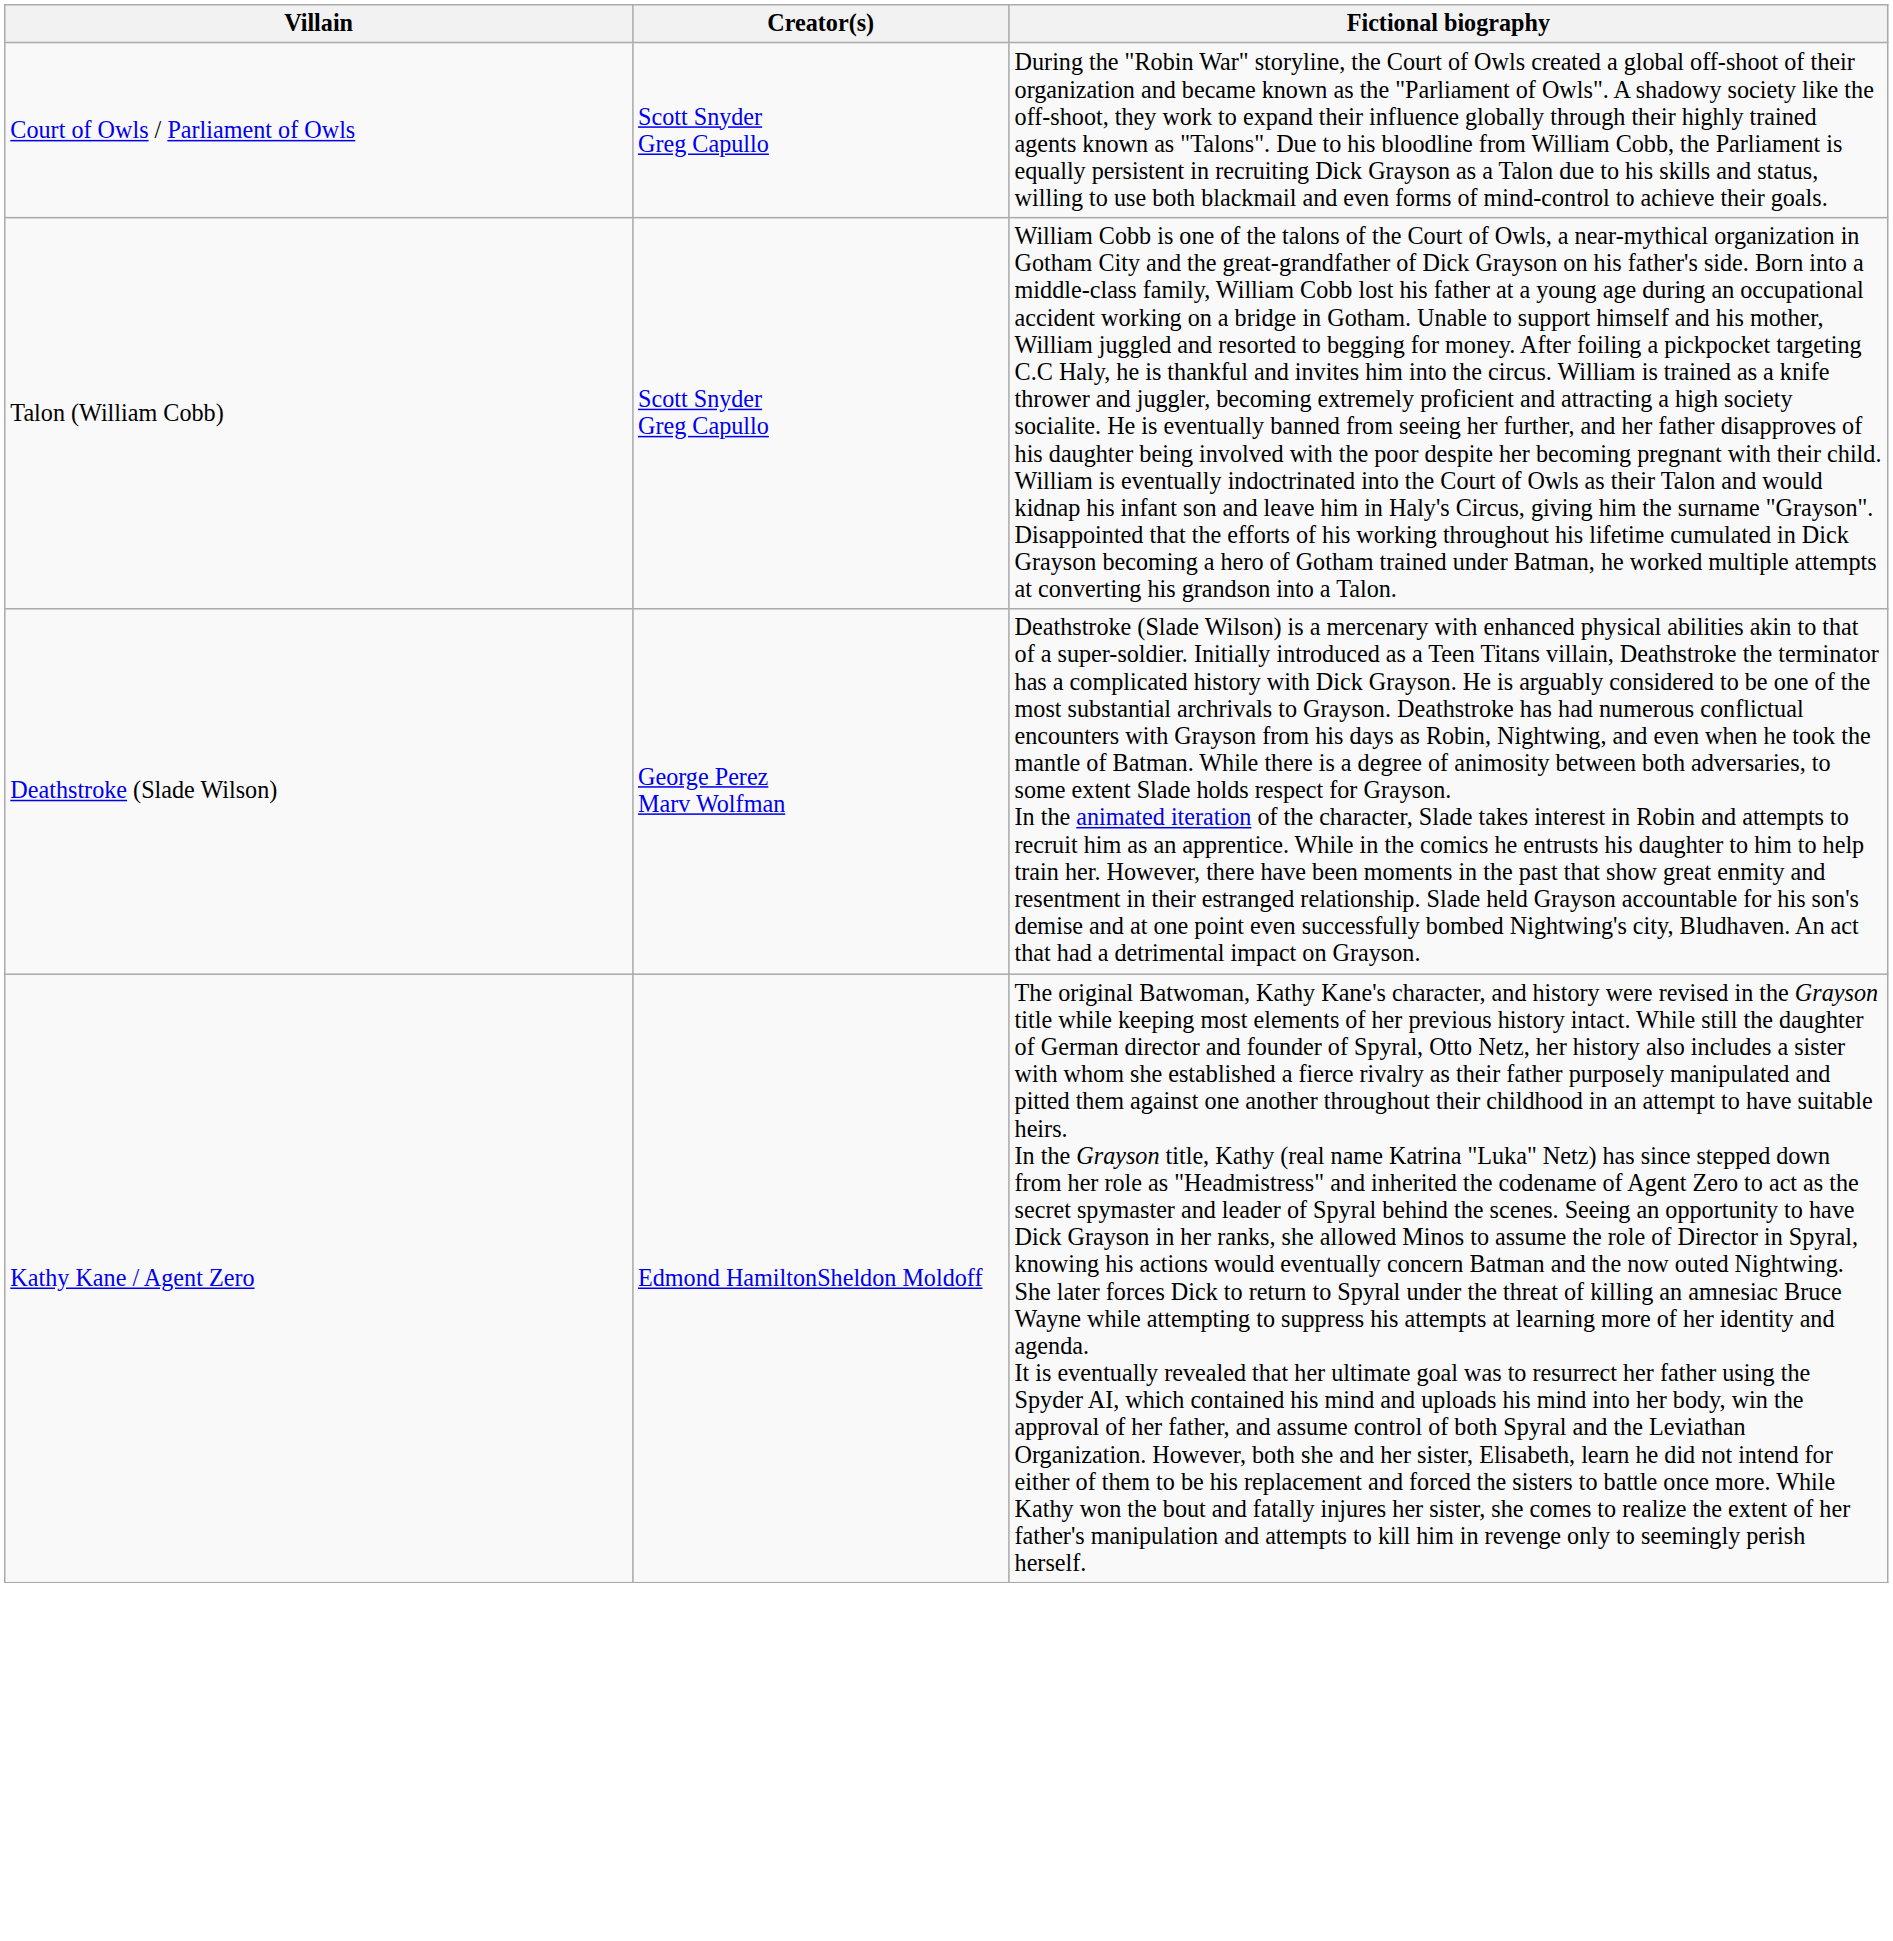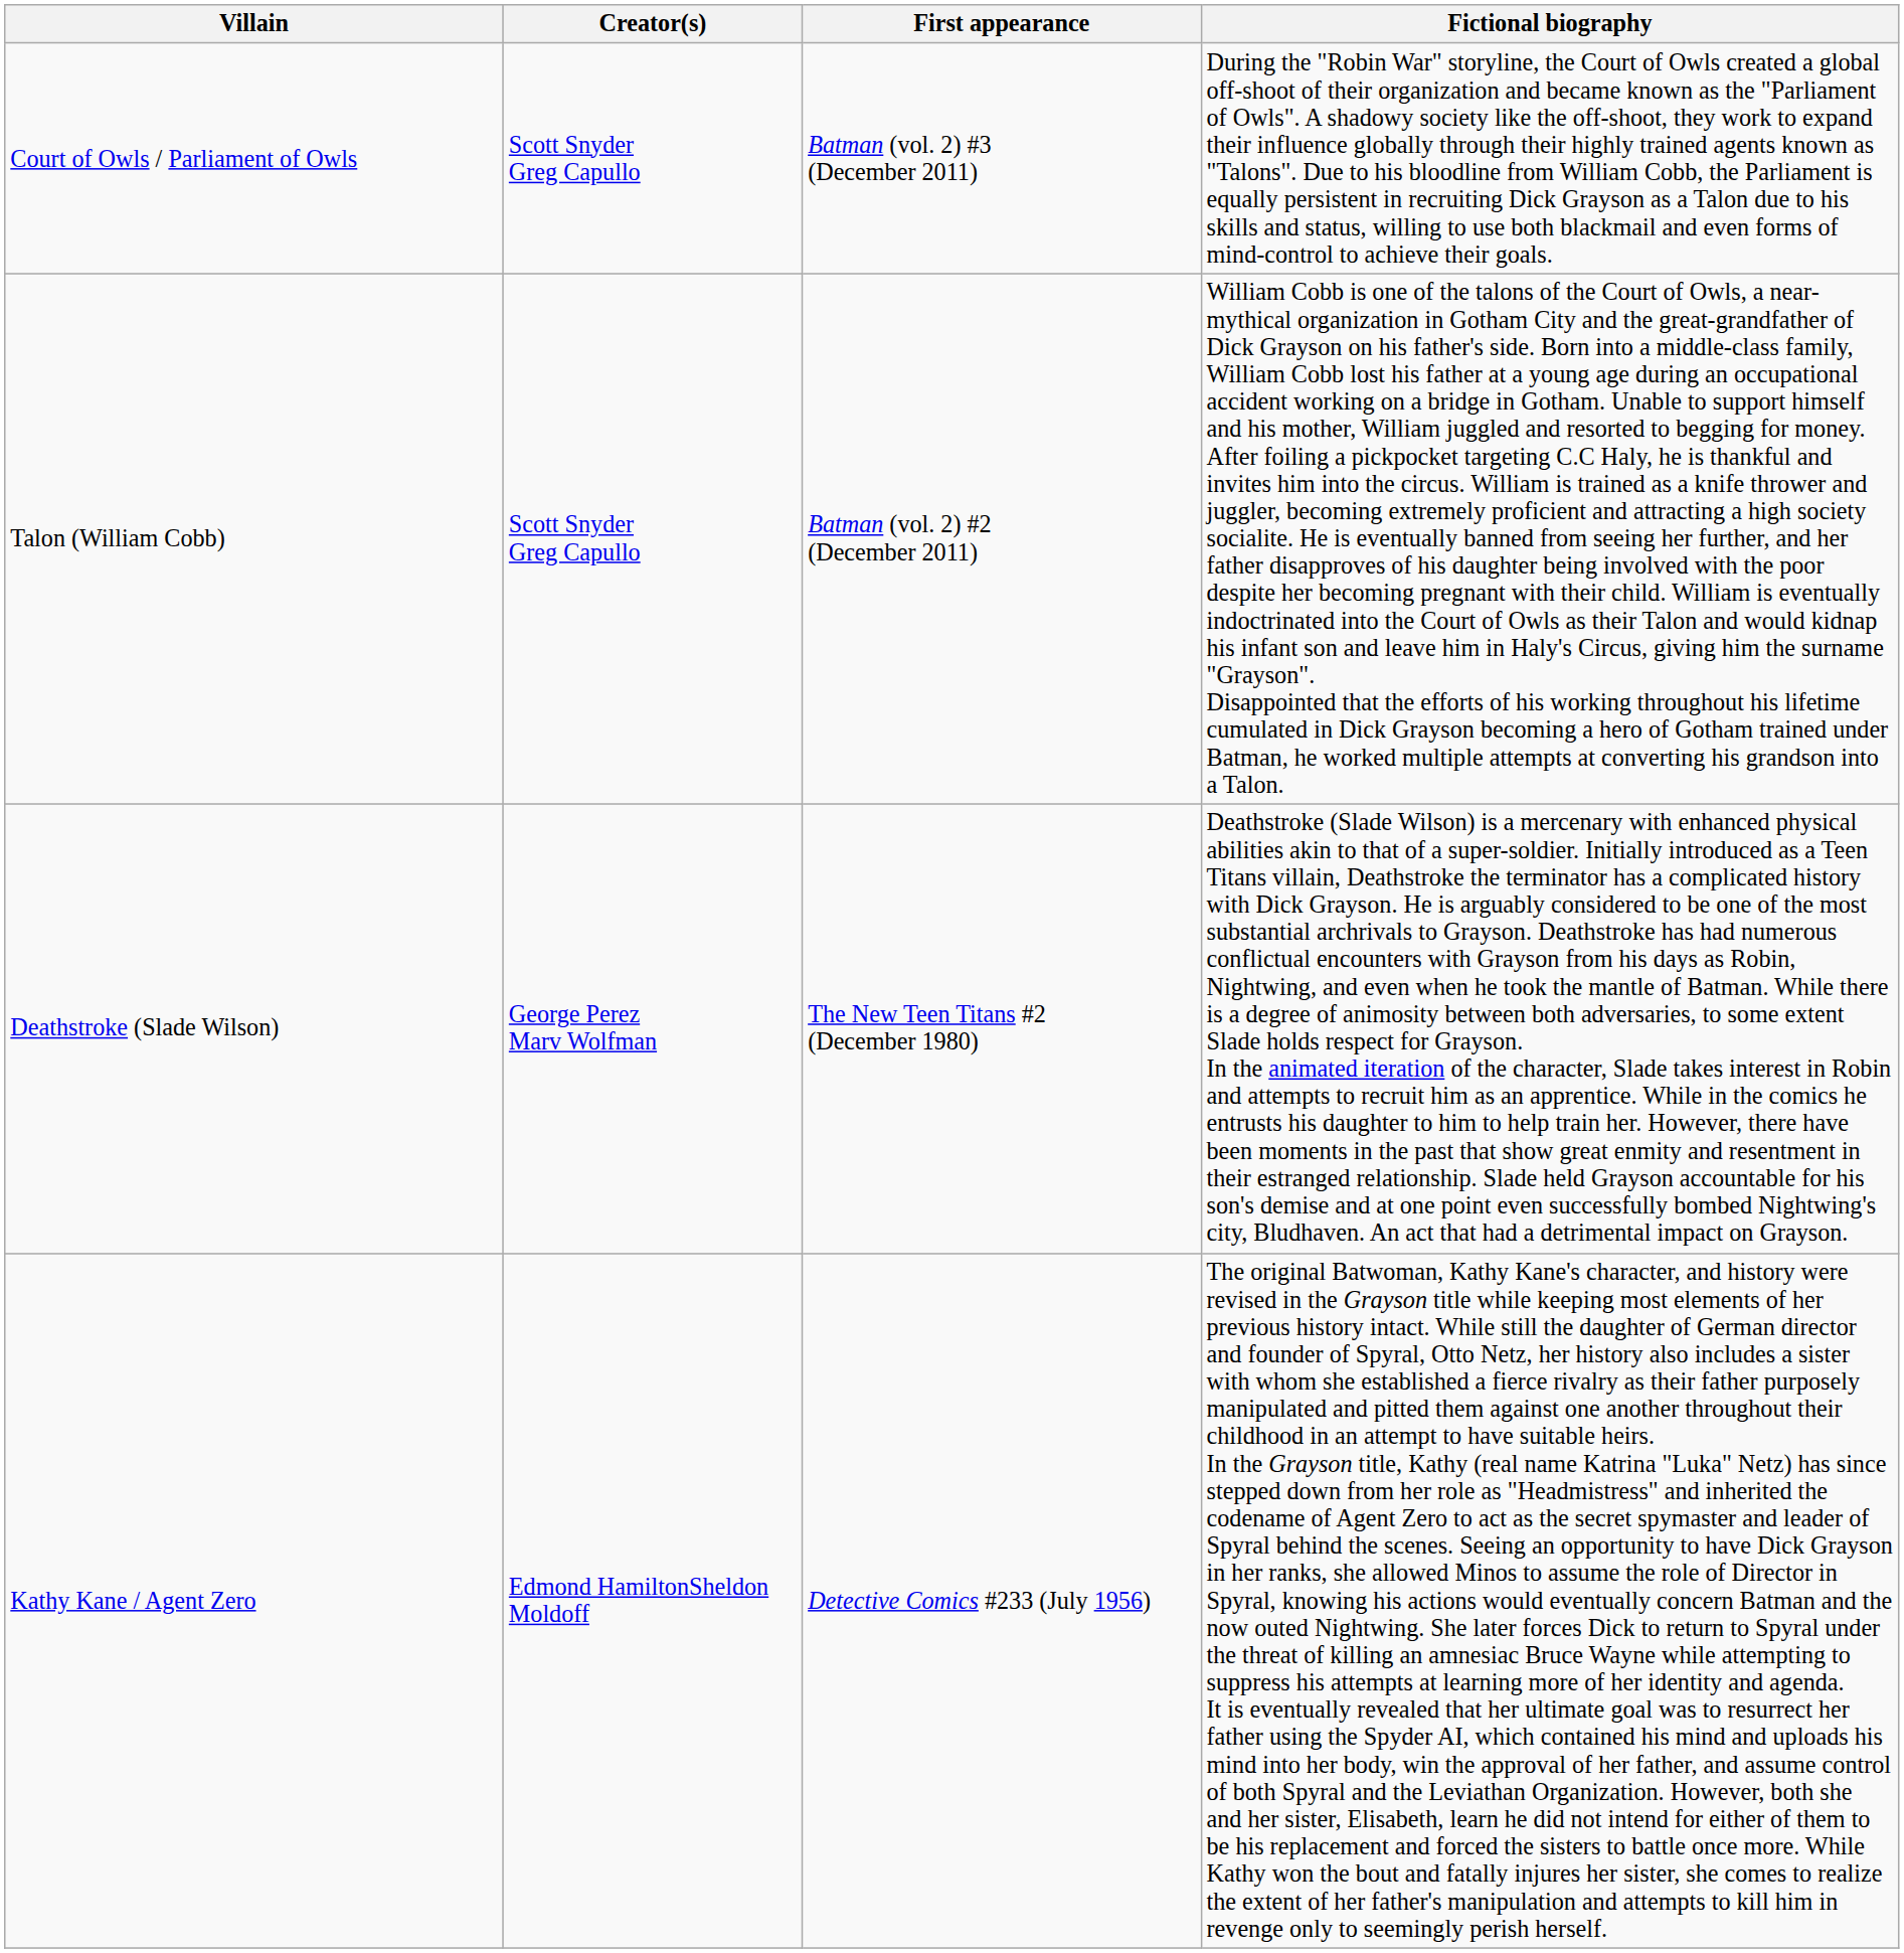+ column: First appearance | Batman (vol. 2) #3 (December 2011) | Batman (vol. 2) #2 (December 2011) | The New Teen Titans #2 (December 1980) | Detective Comics #233 (July 1956)
